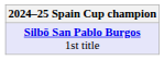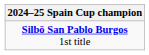row 2 | column 1: lavender background -> no background
